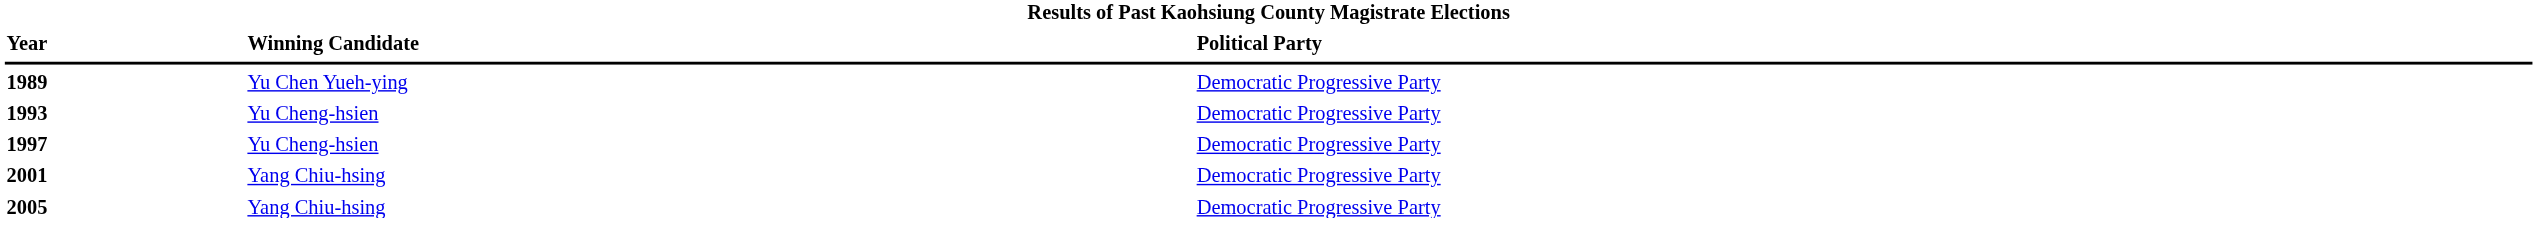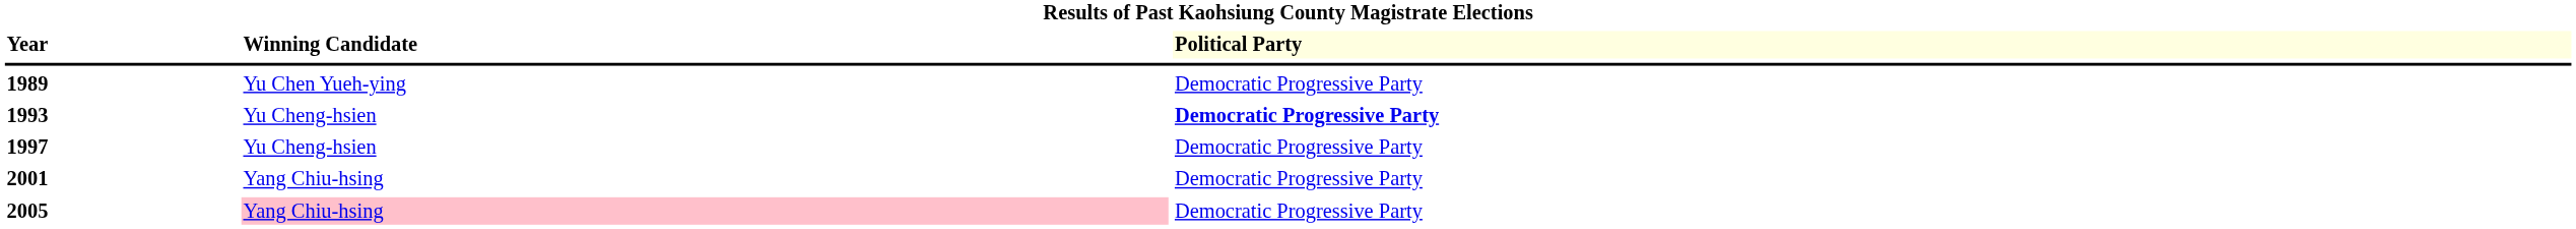Year | column 3: no background -> lightyellow background
1993 | column 3: normal -> bold
2005 | column 2: no background -> pink background
